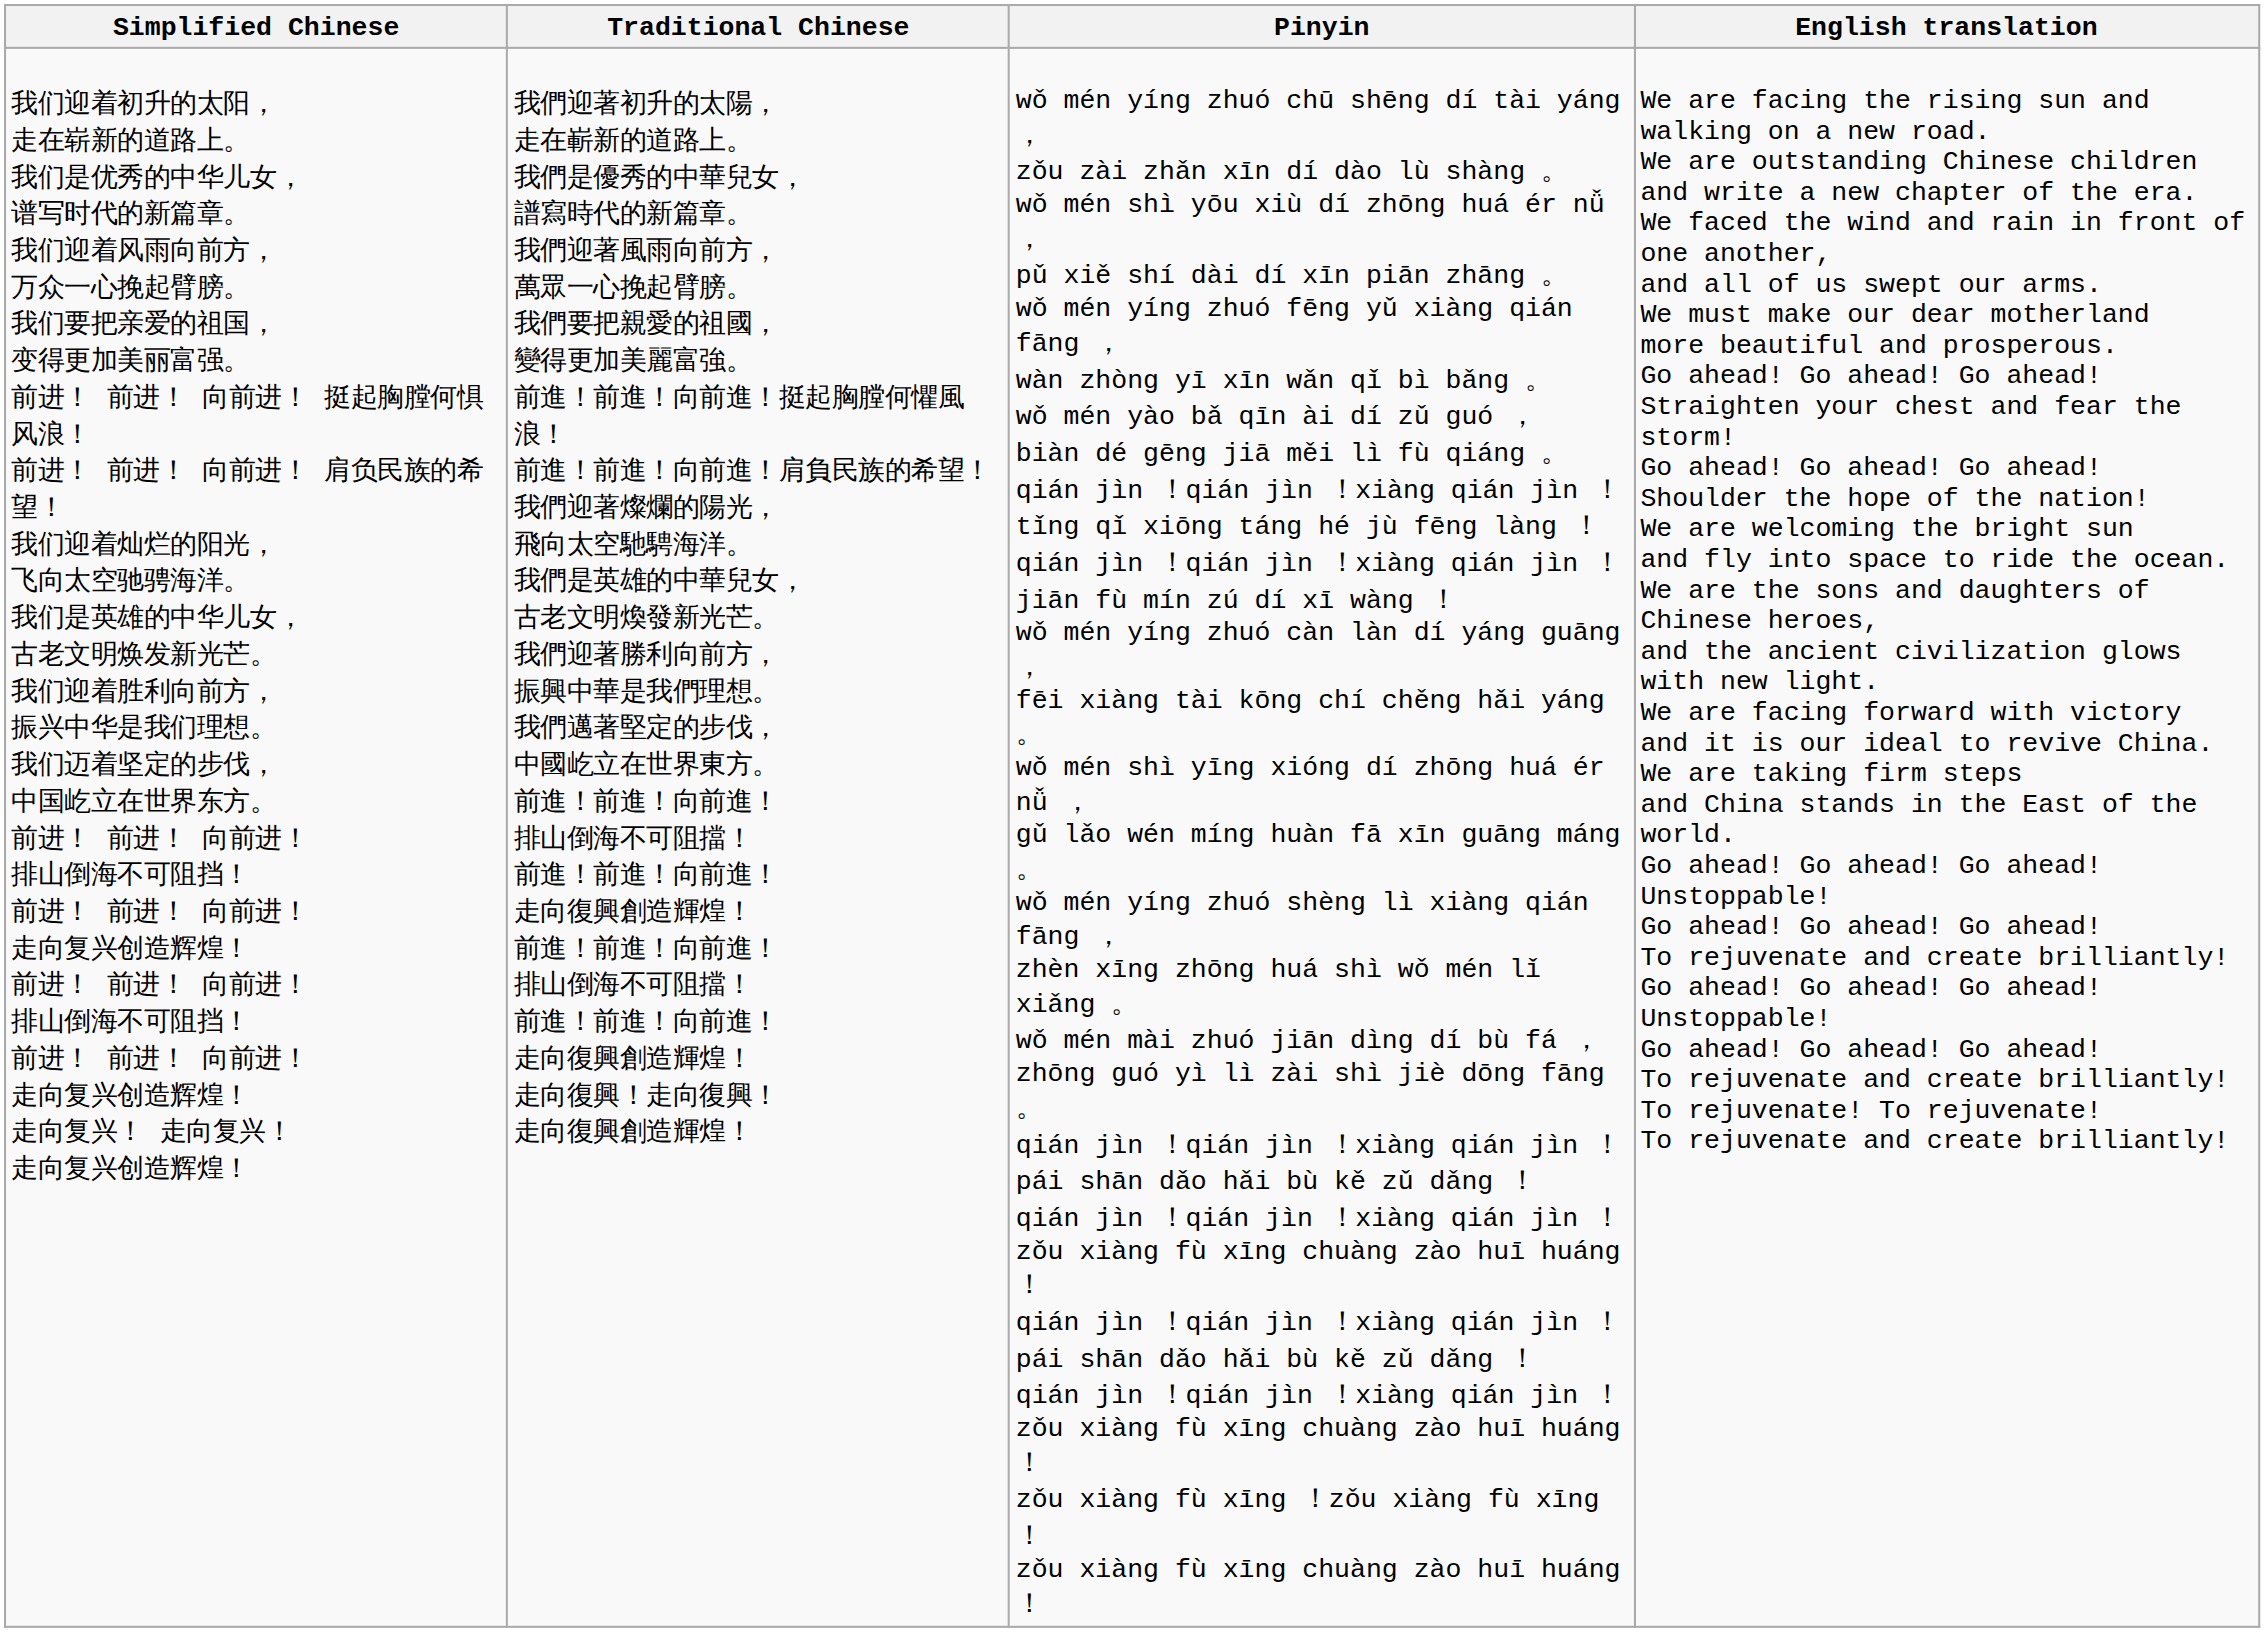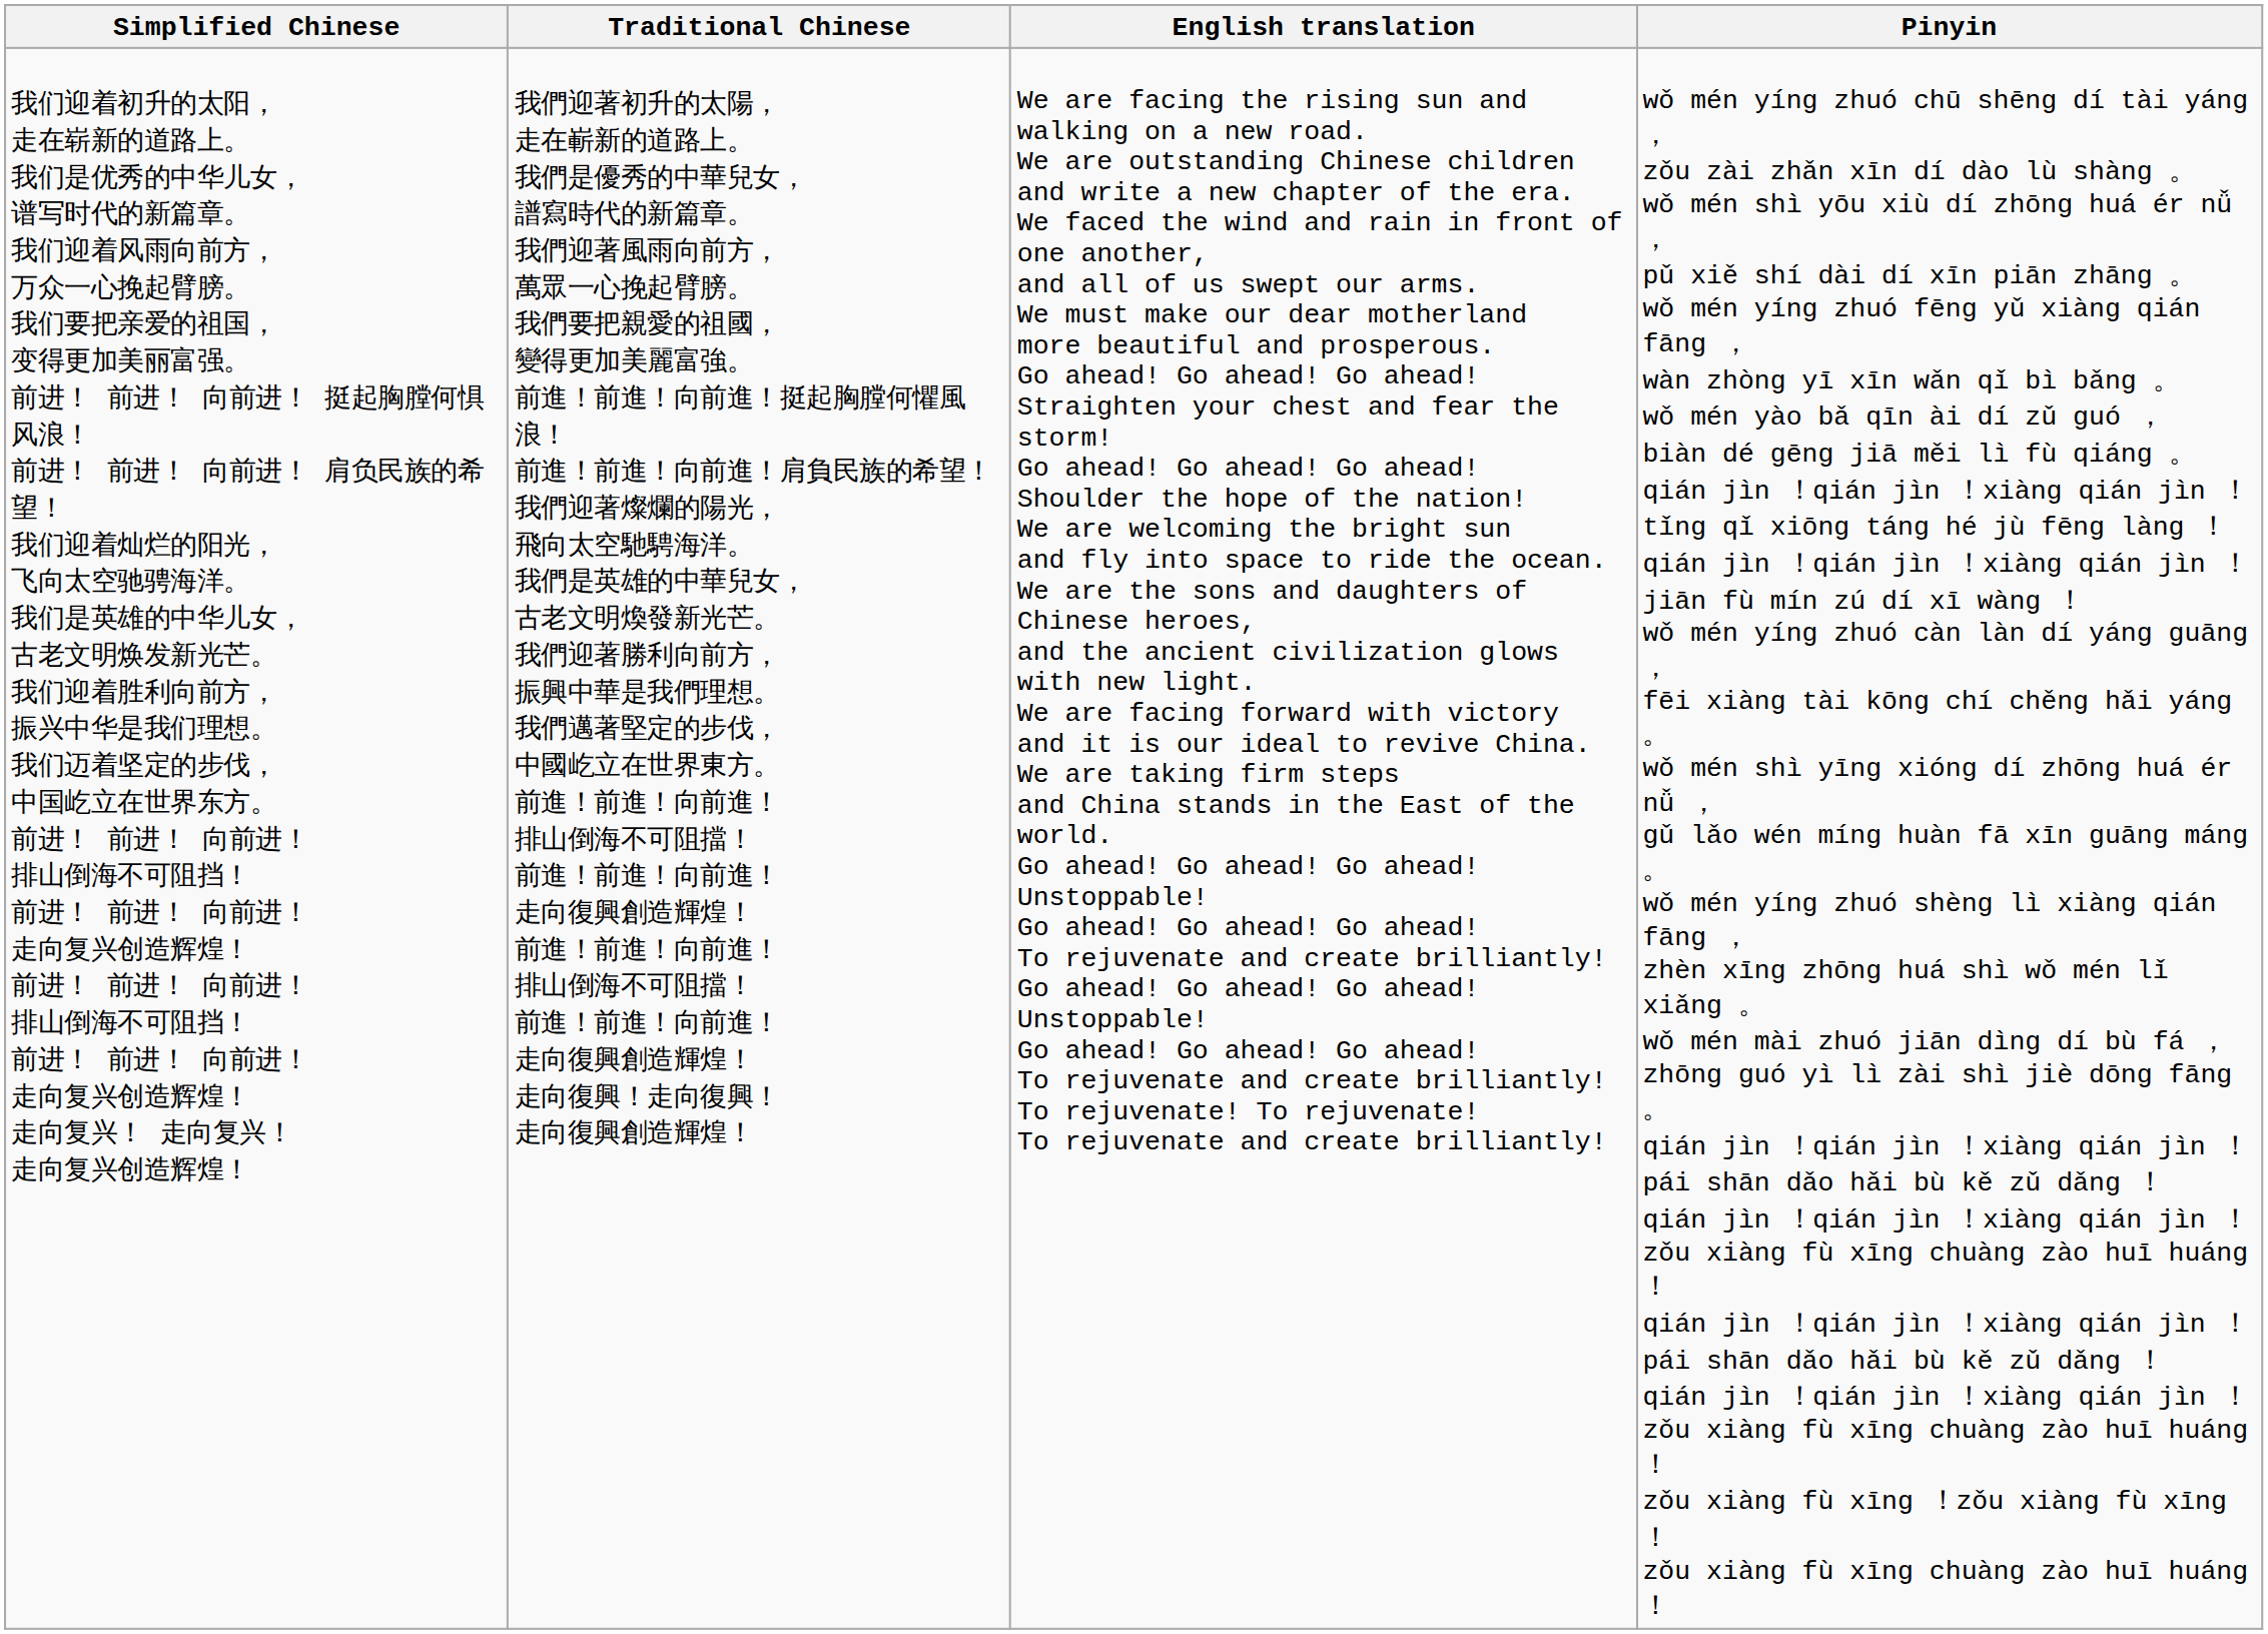columns swapped: Pinyin <-> English translation
